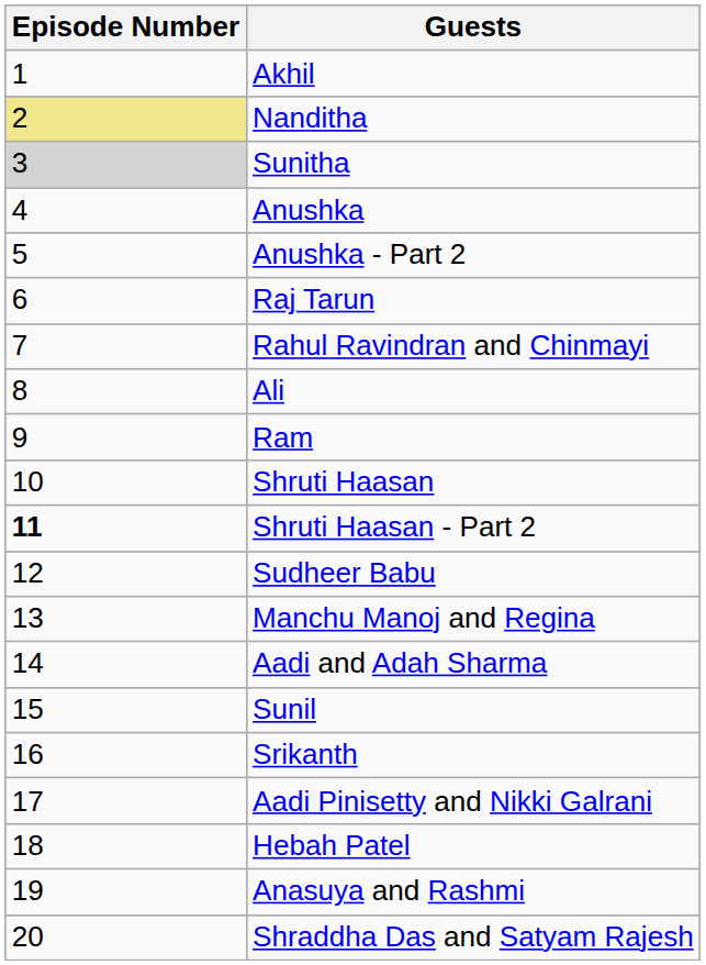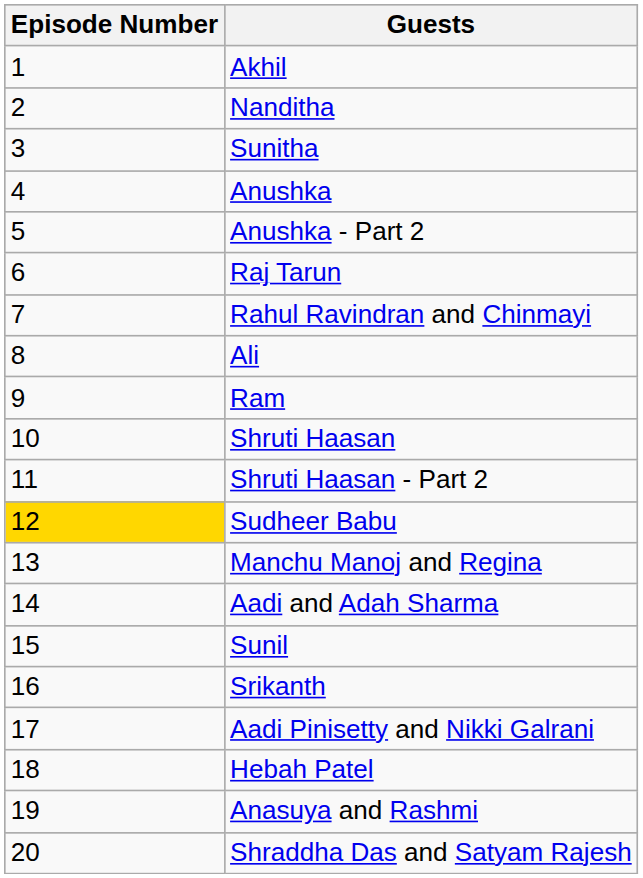Nanditha | Episode Number: khaki background -> no background
Sunitha | Episode Number: lightgrey background -> no background
Shruti Haasan - Part 2 | Episode Number: bold -> normal
Sudheer Babu | Episode Number: no background -> gold background
